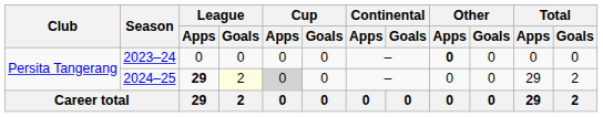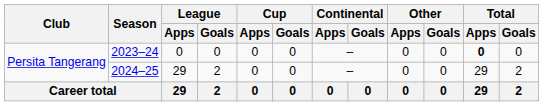2023–24 | Other / Apps: bold -> normal
2023–24 | Total / Apps: normal -> bold
2024–25 | League / Apps: bold -> normal
2024–25 | League / Goals: lightyellow background -> no background
2024–25 | Cup / Apps: lightgrey background -> no background
